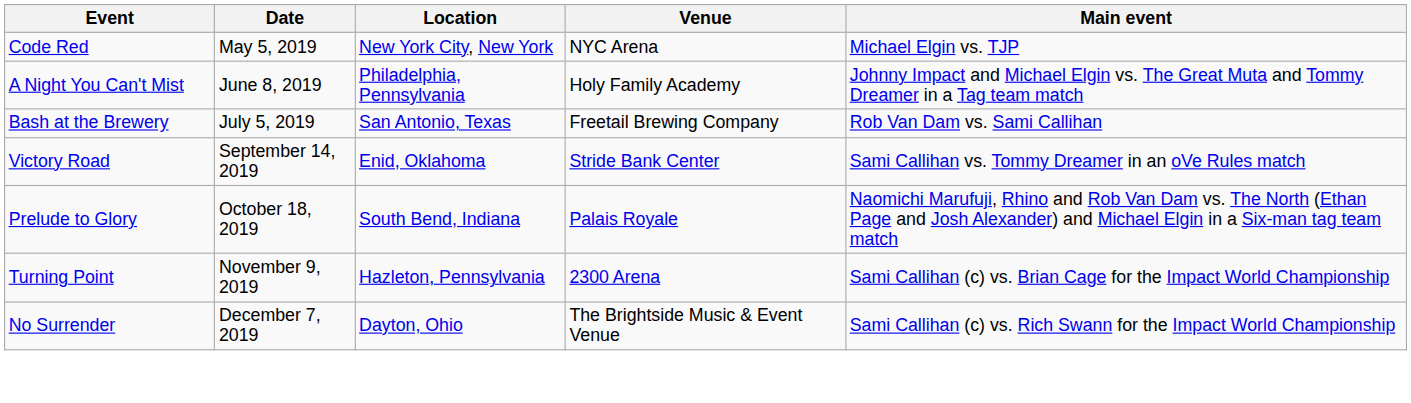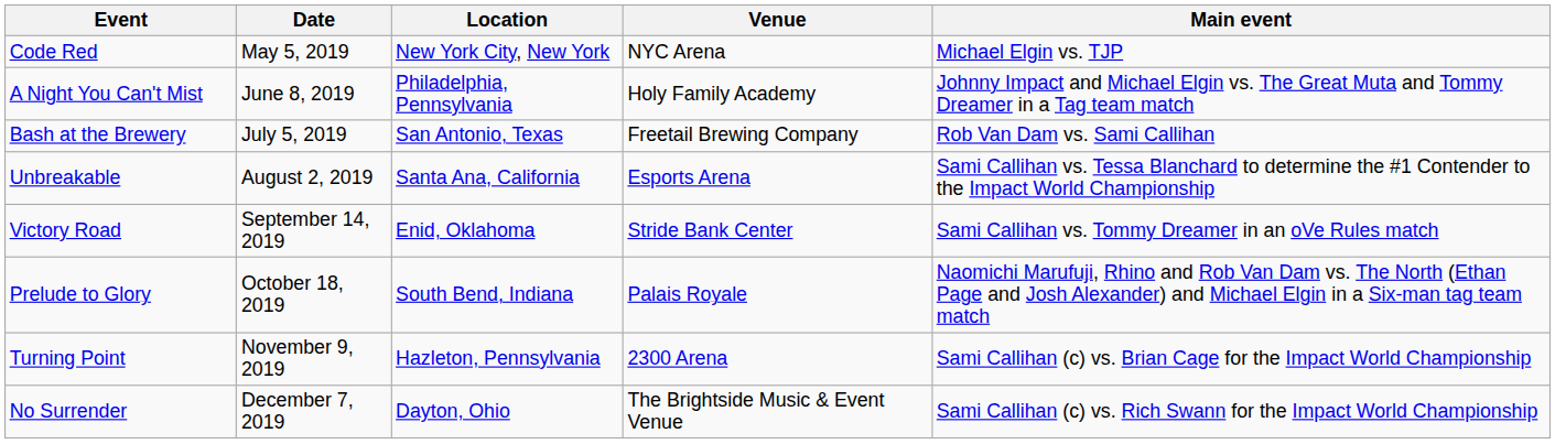+ row: Unbreakable | August 2, 2019 | Santa Ana, California | Esports Arena | Sami Callihan vs. Tessa Blanchard to determine the #1 Contender to the Impact World Championship
